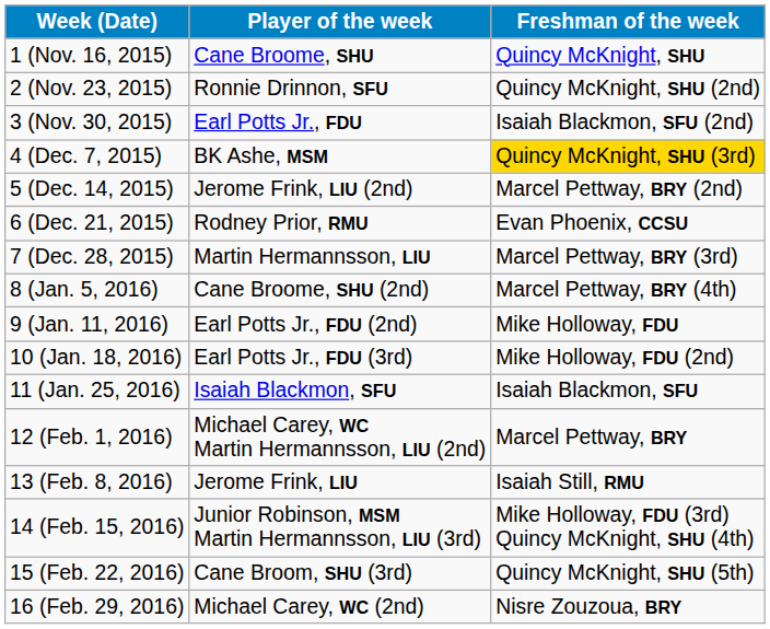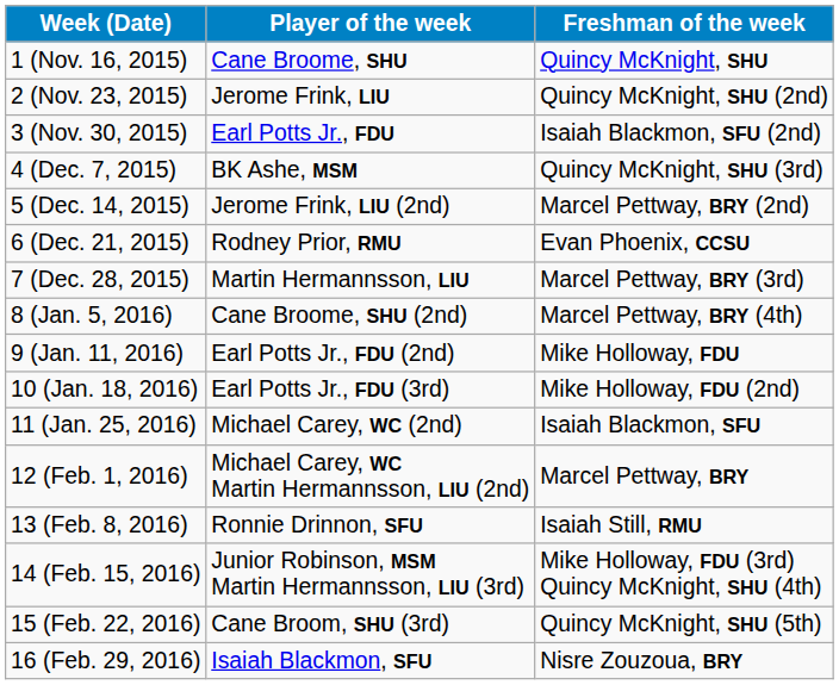2 (Nov. 23, 2015) | Player of the week: Ronnie Drinnon, SFU -> Jerome Frink, LIU
4 (Dec. 7, 2015) | Freshman of the week: gold background -> no background
11 (Jan. 25, 2016) | Player of the week: Isaiah Blackmon, SFU -> Michael Carey, WC (2nd)
13 (Feb. 8, 2016) | Player of the week: Jerome Frink, LIU -> Ronnie Drinnon, SFU
16 (Feb. 29, 2016) | Player of the week: Michael Carey, WC (2nd) -> Isaiah Blackmon, SFU
